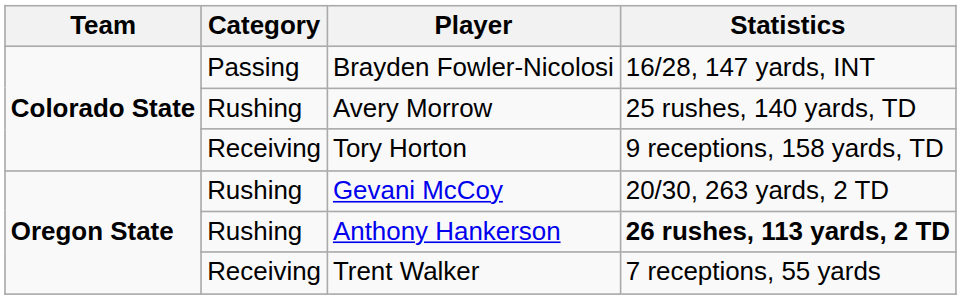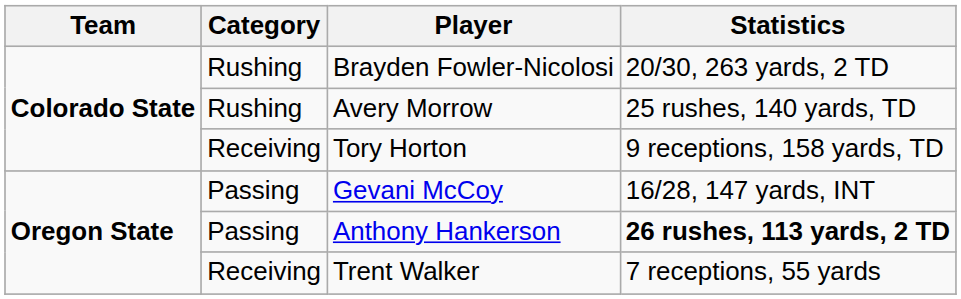Brayden Fowler-Nicolosi | Category: Passing -> Rushing
Brayden Fowler-Nicolosi | Statistics: 16/28, 147 yards, INT -> 20/30, 263 yards, 2 TD
Gevani McCoy | Category: Rushing -> Passing
Gevani McCoy | Statistics: 20/30, 263 yards, 2 TD -> 16/28, 147 yards, INT
Anthony Hankerson | Category: Rushing -> Passing
